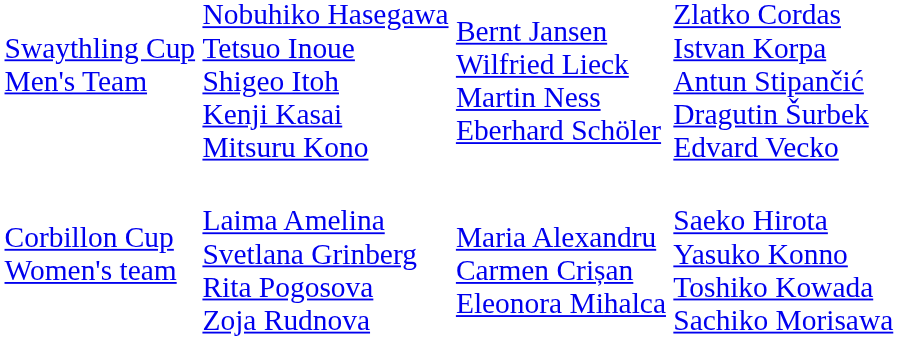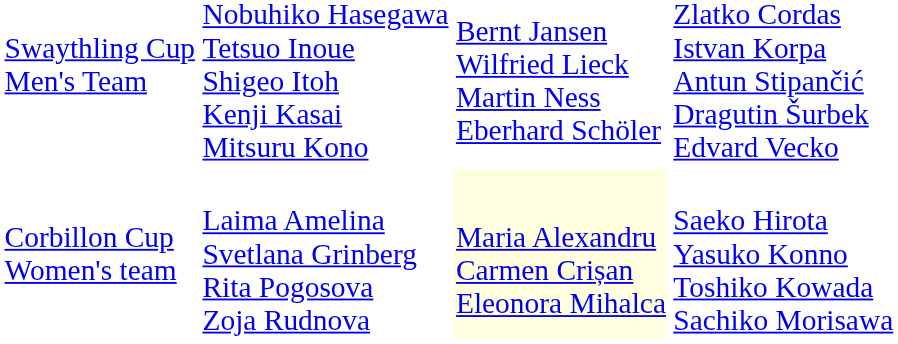Corbillon Cup Women's team | column 3: no background -> lightyellow background
